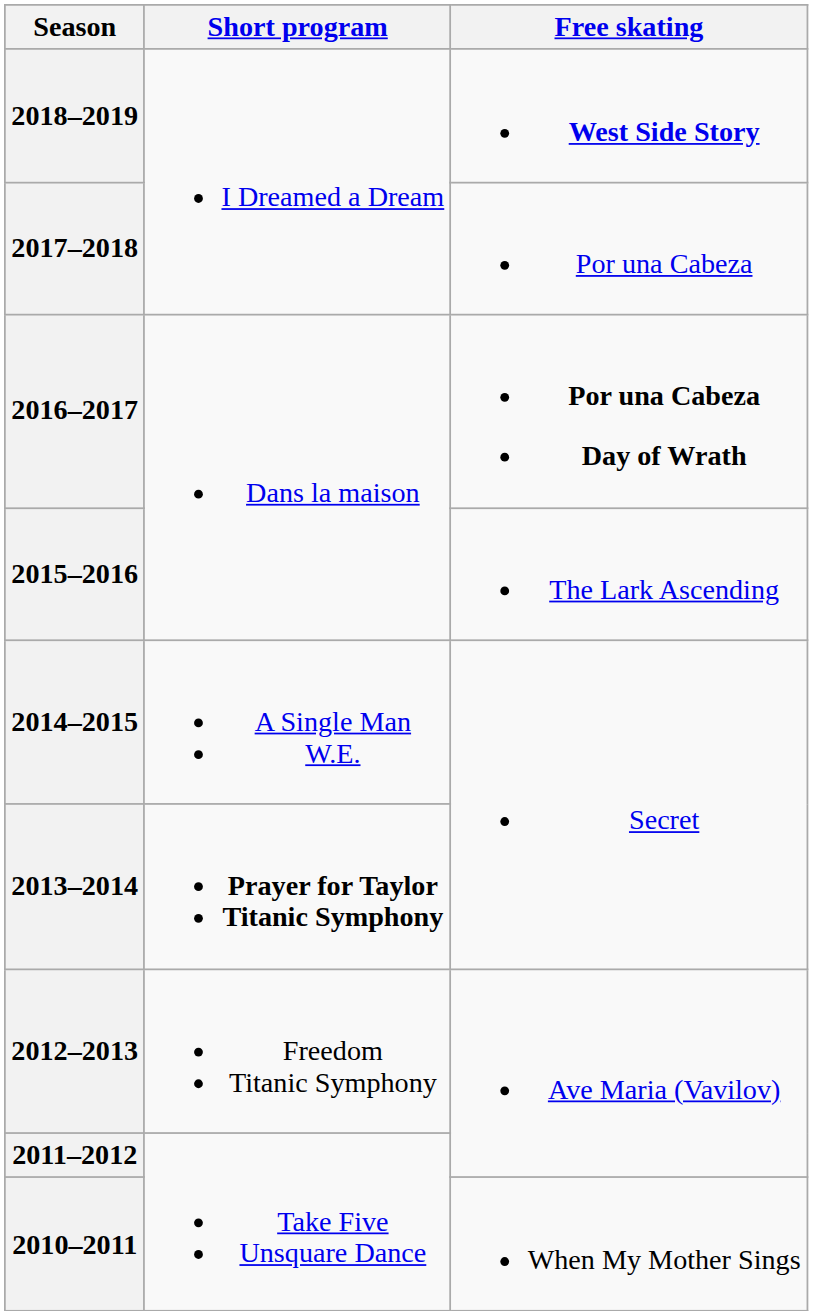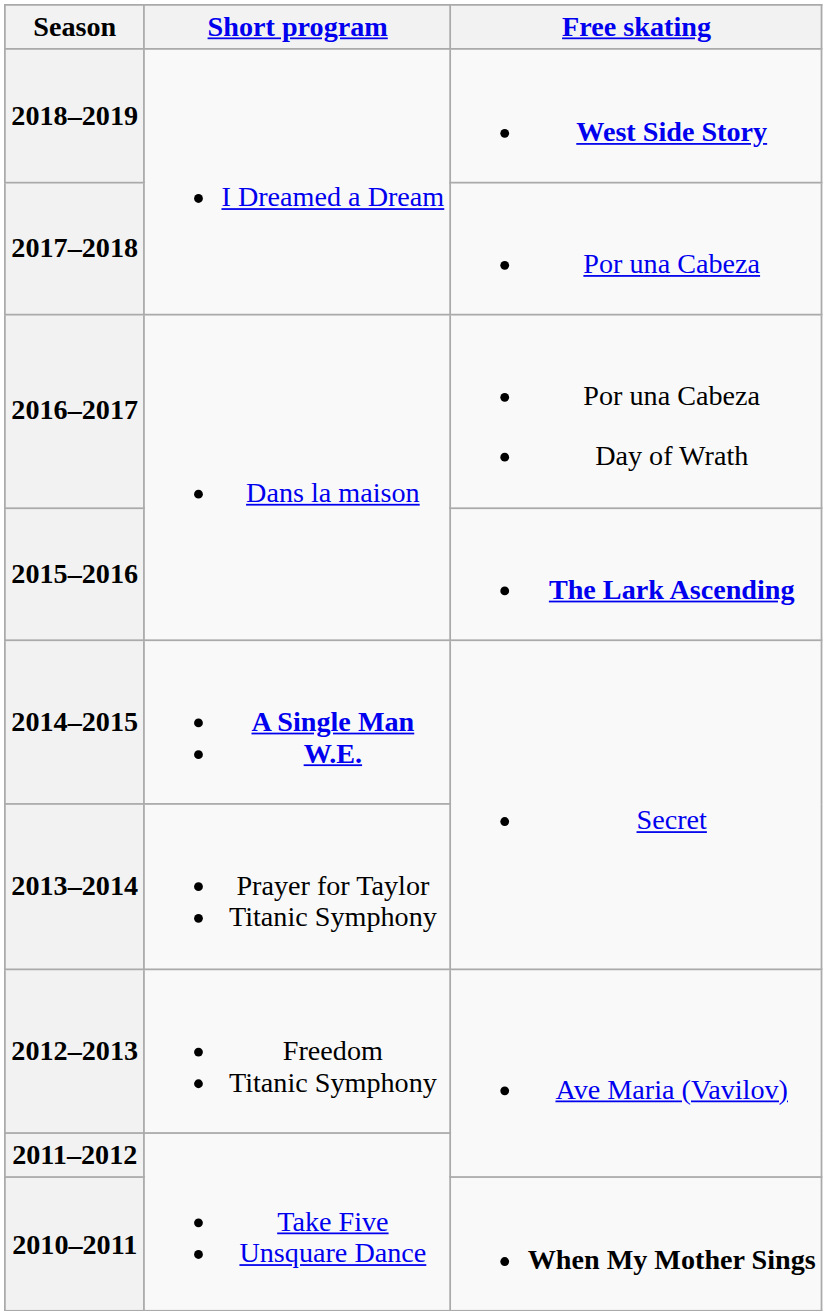2016–2017 | Free skating: bold -> normal
2015–2016 | Free skating: normal -> bold
2014–2015 | Short program: normal -> bold
2013–2014 | Short program: bold -> normal
2010–2011 | Free skating: normal -> bold
